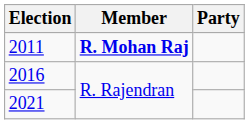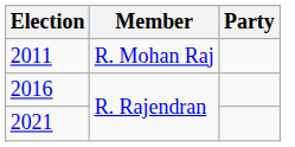2011 | Member: bold -> normal
